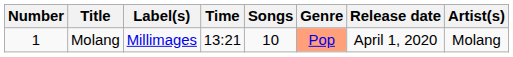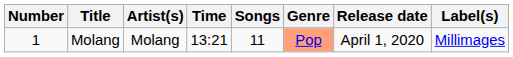columns swapped: Artist(s) <-> Label(s)
row 2 | Songs: 10 -> 11
